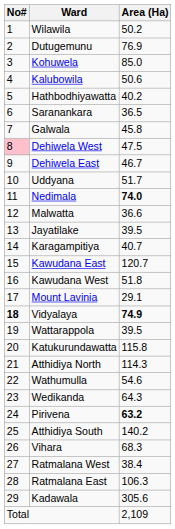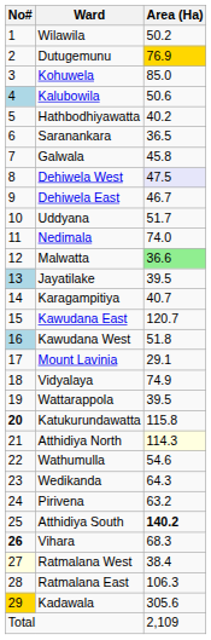Dutugemunu | Area (Ha): no background -> gold background
Kalubowila | No#: no background -> lightblue background
Dehiwela West | No#: pink background -> no background
Dehiwela West | Area (Ha): no background -> lavender background
Nedimala | Area (Ha): bold -> normal
Malwatta | Area (Ha): no background -> lightgreen background
Jayatilake | No#: no background -> lightblue background
Kawudana West | No#: no background -> lightblue background
Vidyalaya | No#: bold -> normal
Vidyalaya | Area (Ha): bold -> normal
Katukurundawatta | No#: normal -> bold
Atthidiya North | Area (Ha): no background -> lightyellow background
Pirivena | Area (Ha): bold -> normal
Atthidiya South | Area (Ha): normal -> bold
Vihara | No#: normal -> bold
Ratmalana West | No#: no background -> lightyellow background
Kadawala | No#: no background -> gold background
